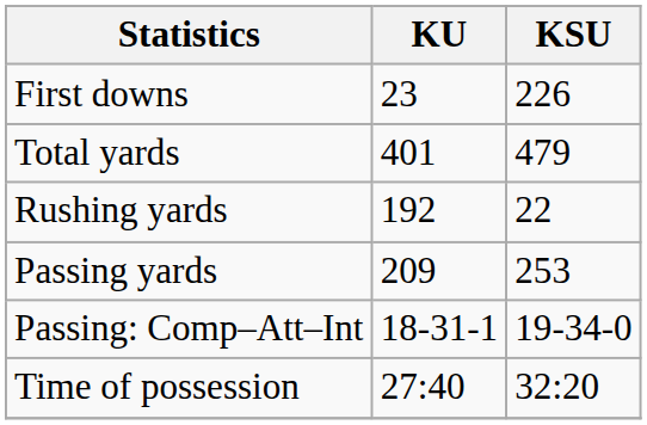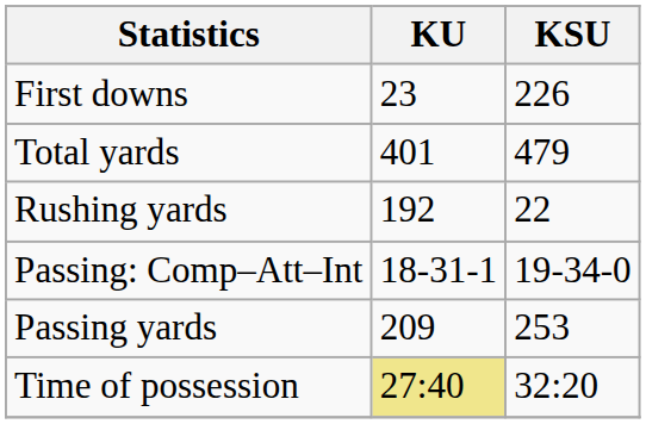rows swapped: Passing yards <-> Passing: Comp–Att–Int
Time of possession | KU: no background -> khaki background
